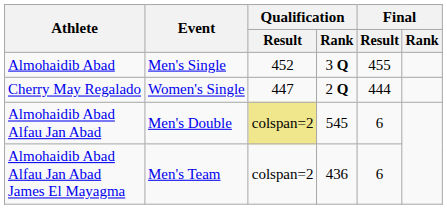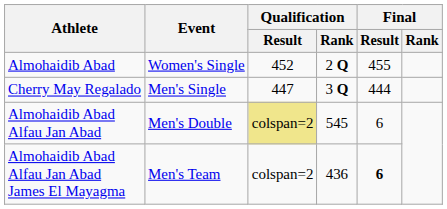Almohaidib Abad | Event: Men's Single -> Women's Single
Almohaidib Abad | Qualification / Rank: 3 Q -> 2 Q
Cherry May Regalado | Event: Women's Single -> Men's Single
Cherry May Regalado | Qualification / Rank: 2 Q -> 3 Q
Almohaidib Abad Alfau Jan Abad James El Mayagma | Final / Result: normal -> bold
